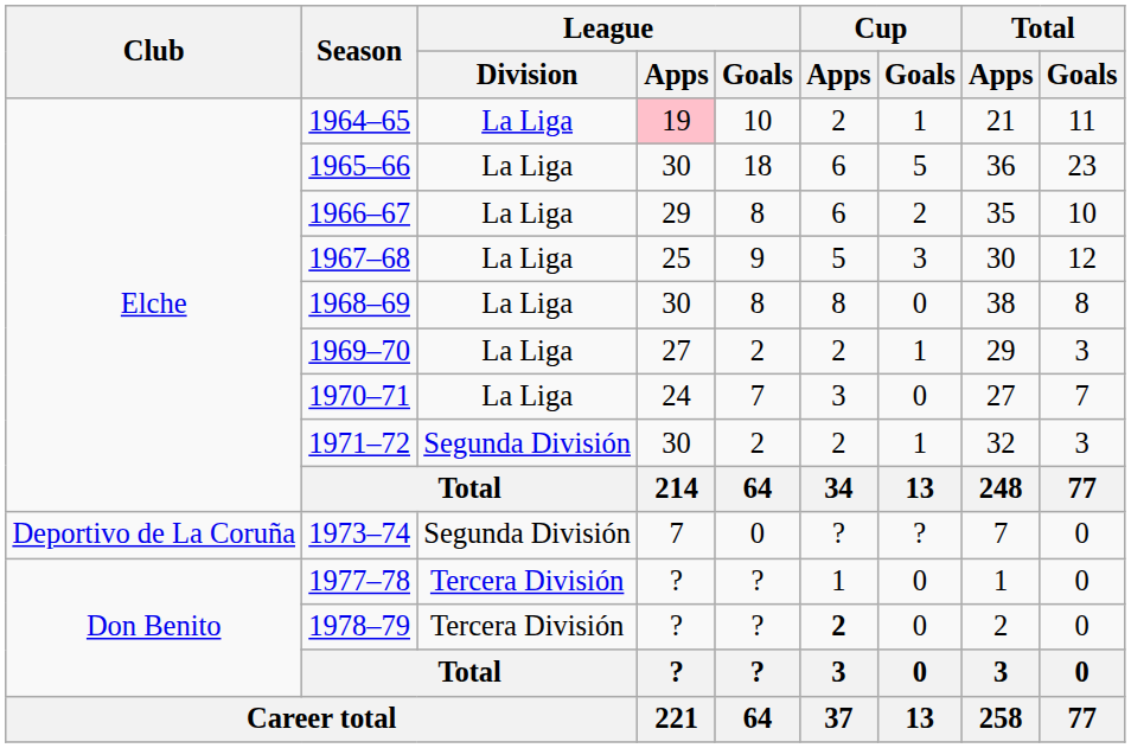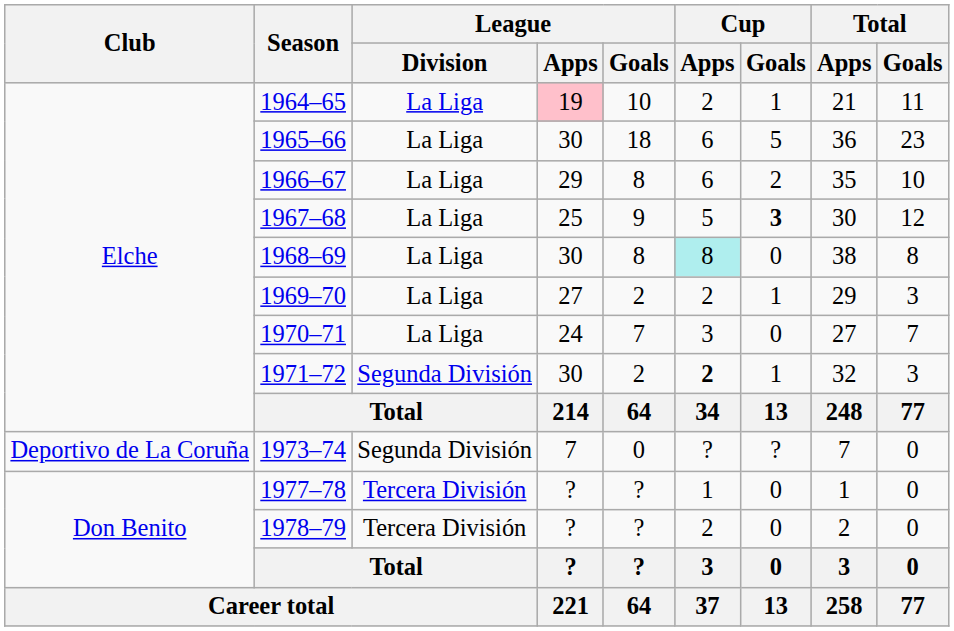1967–68 | Cup / Goals: normal -> bold
1968–69 | Cup / Apps: no background -> paleturquoise background
1971–72 | Cup / Apps: normal -> bold
1978–79 | Cup / Apps: bold -> normal
